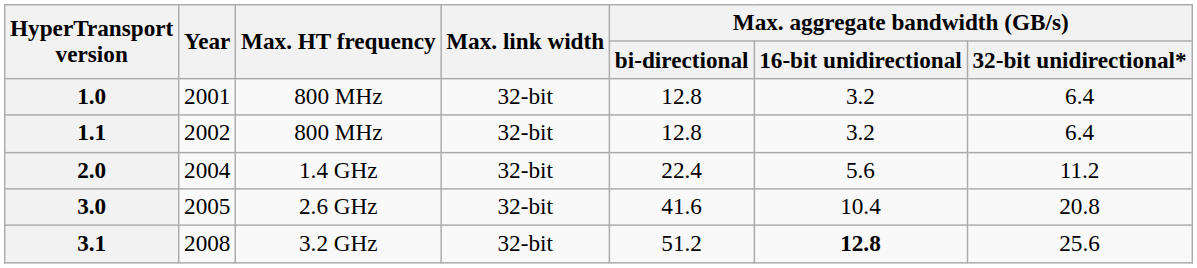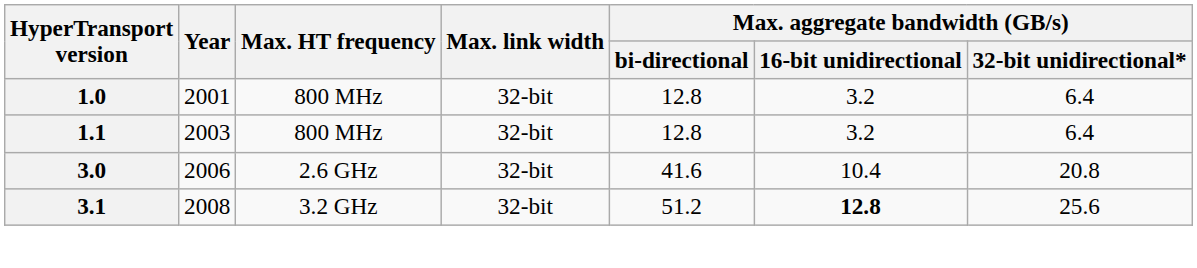1.1 | Year: 2002 -> 2003
- row: 2.0 | 2004 | 1.4 GHz | 32-bit | 22.4 | 5.6 | 11.2
3.0 | Year: 2005 -> 2006
